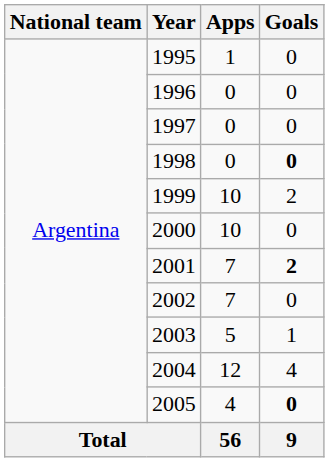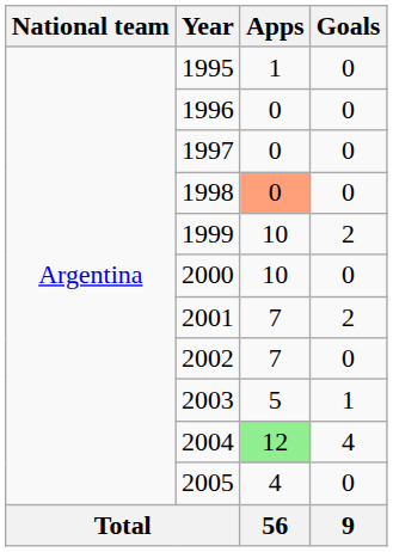1998 | Apps: no background -> lightsalmon background
1998 | Goals: bold -> normal
2001 | Goals: bold -> normal
2004 | Apps: no background -> lightgreen background
2005 | Goals: bold -> normal
